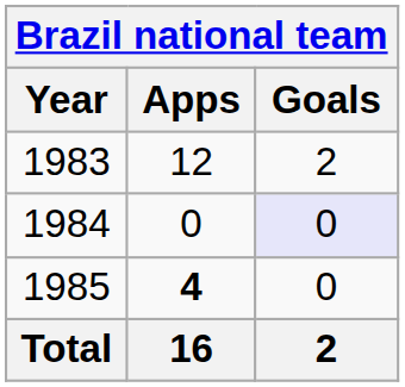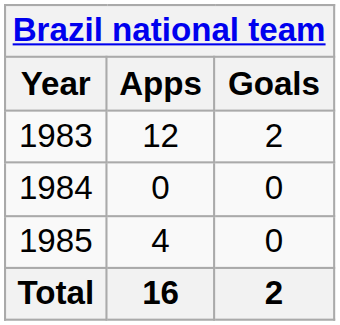1984 | Goals: lavender background -> no background
1985 | Apps: bold -> normal
